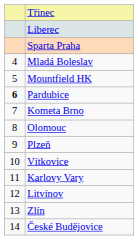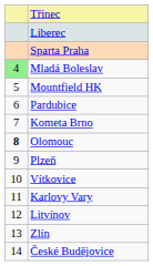Mladá Boleslav | column 1: no background -> lightgreen background
Pardubice | column 1: bold -> normal
Olomouc | column 1: normal -> bold
